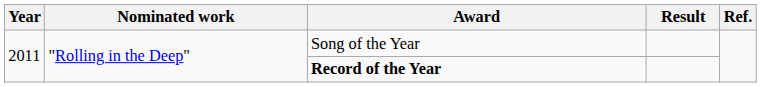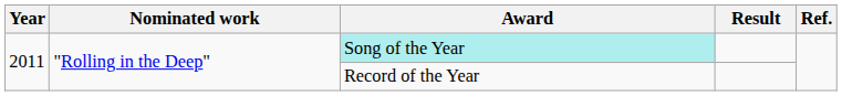Song of the Year | Award: no background -> paleturquoise background
Record of the Year | Award: bold -> normal
